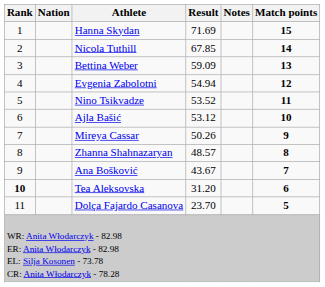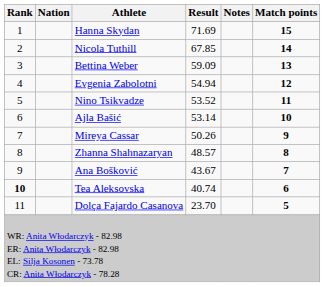Ajla Bašić | Result: 53.12 -> 53.14
Tea Aleksovska | Result: 31.20 -> 40.74
